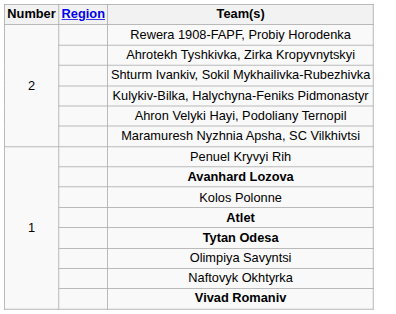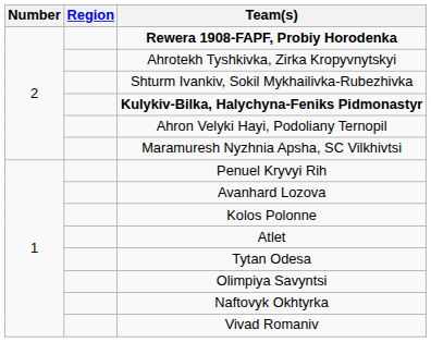Rewera 1908-FAPF, Probiy Horodenka | Team(s): normal -> bold
Kulykiv-Bilka, Halychyna-Feniks Pidmonastyr | Team(s): normal -> bold
Avanhard Lozova | Team(s): bold -> normal
Atlet | Team(s): bold -> normal
Tytan Odesa | Team(s): bold -> normal
Vivad Romaniv | Team(s): bold -> normal
